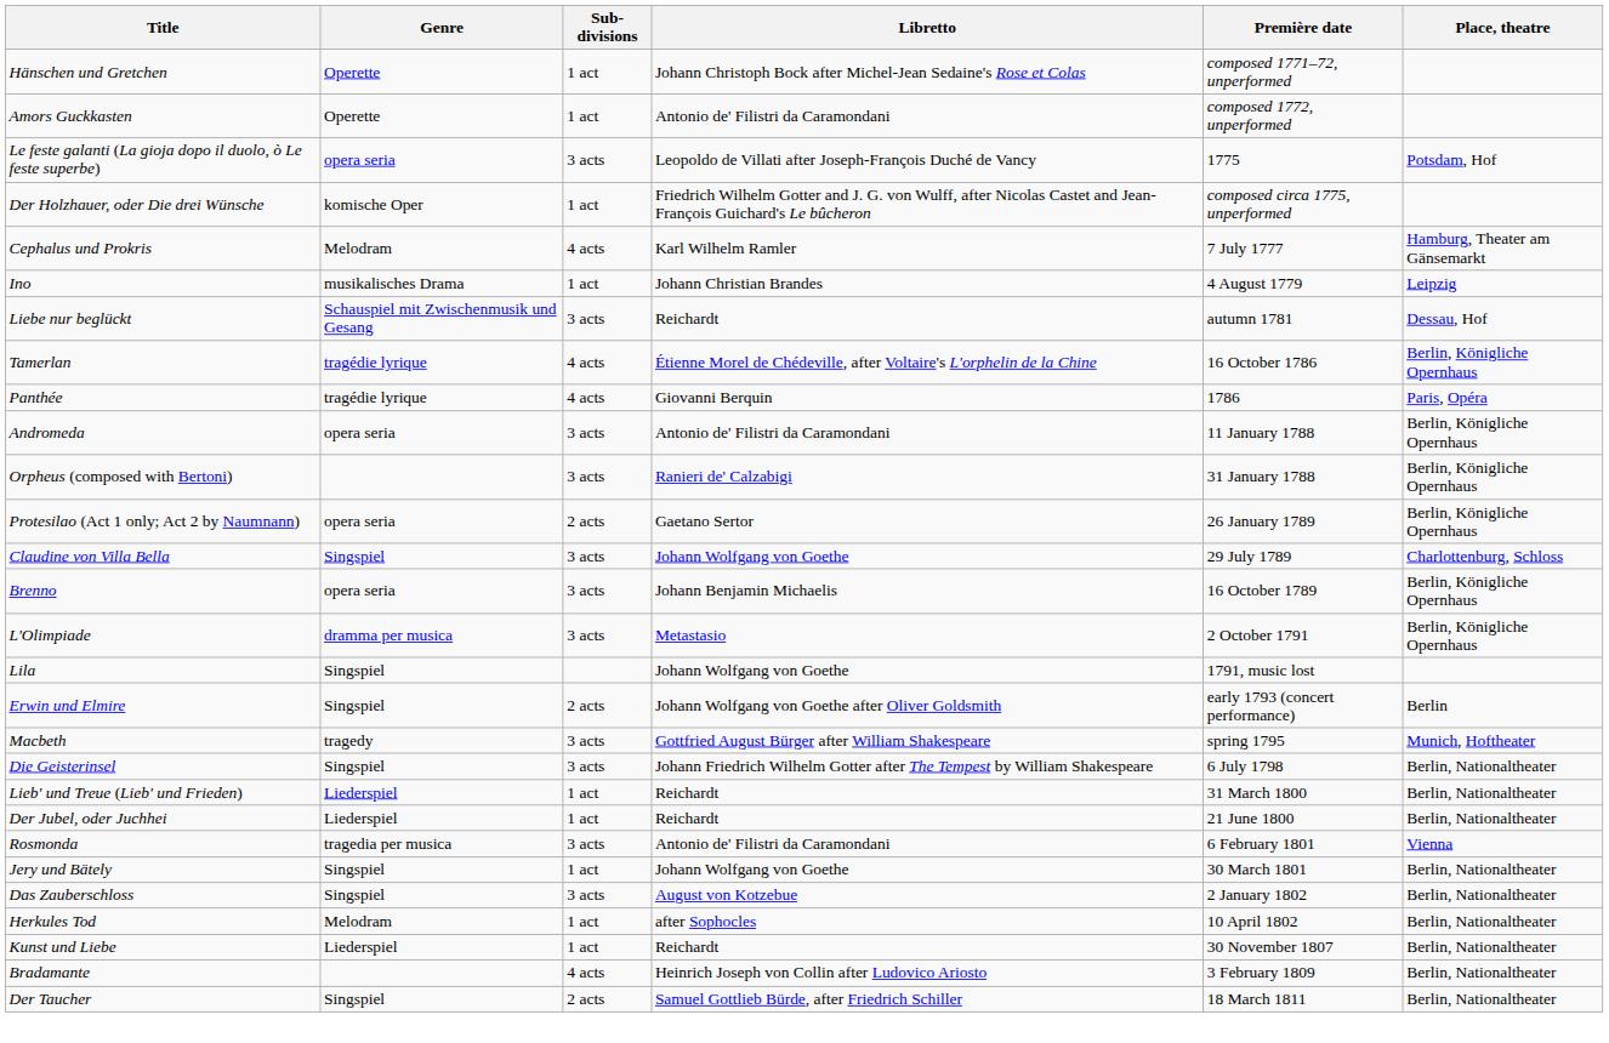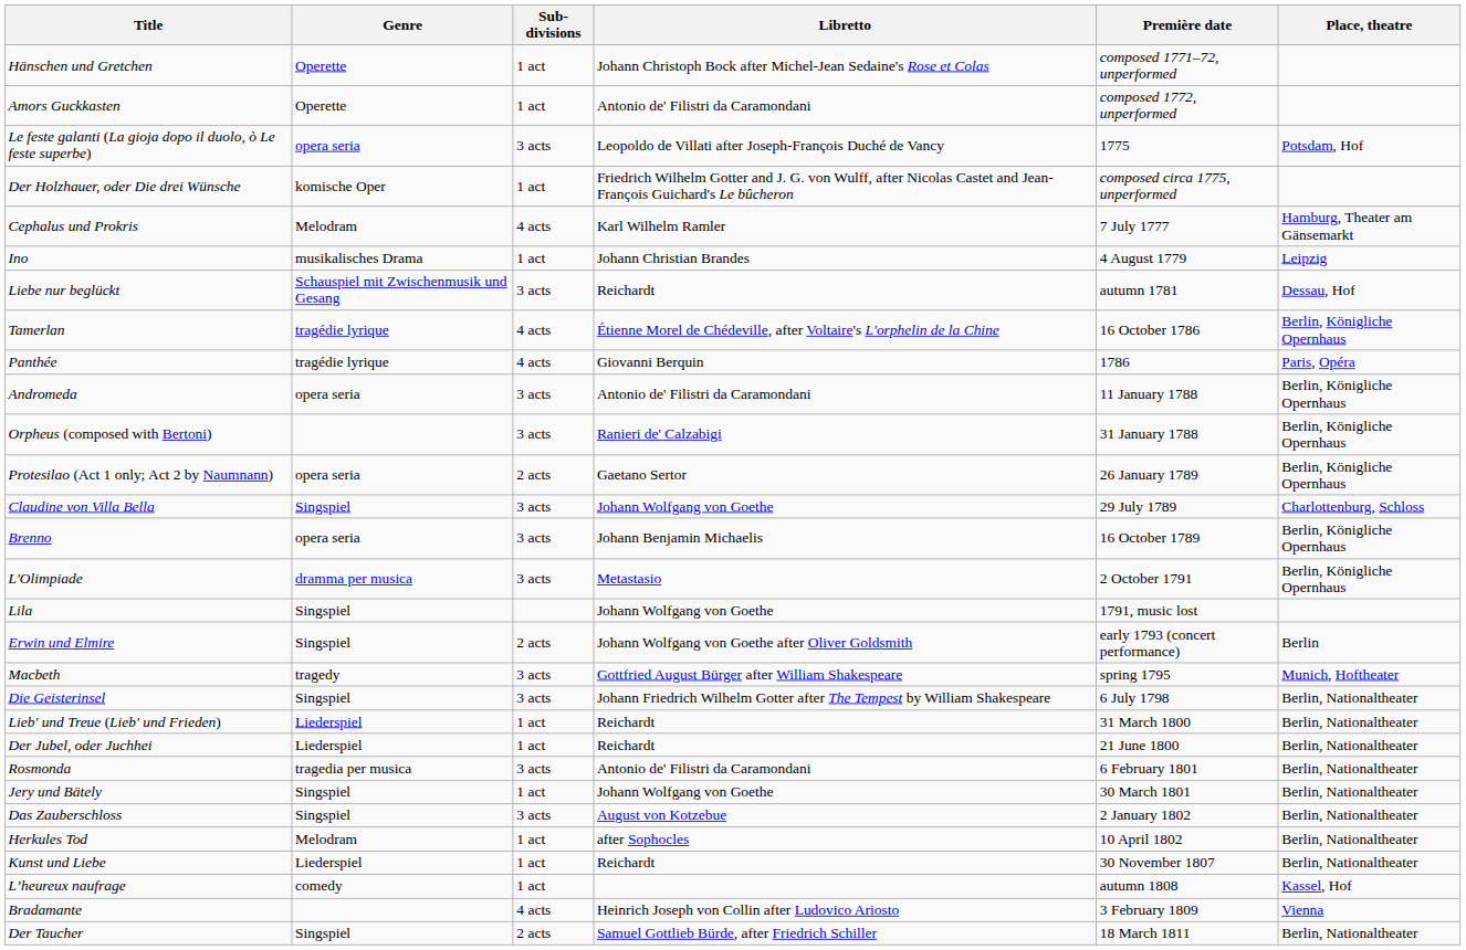Rosmonda | Place, theatre: Vienna -> Berlin, Nationaltheater
+ row: L’heureux naufrage | comedy | 1 act | autumn 1808 | Kassel, Hof
Bradamante | Place, theatre: Berlin, Nationaltheater -> Vienna
